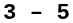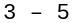row 1 | column 1: bold -> normal
